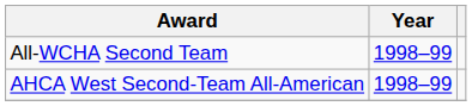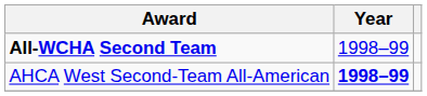row 2 | Award: normal -> bold
row 3 | Year: normal -> bold
